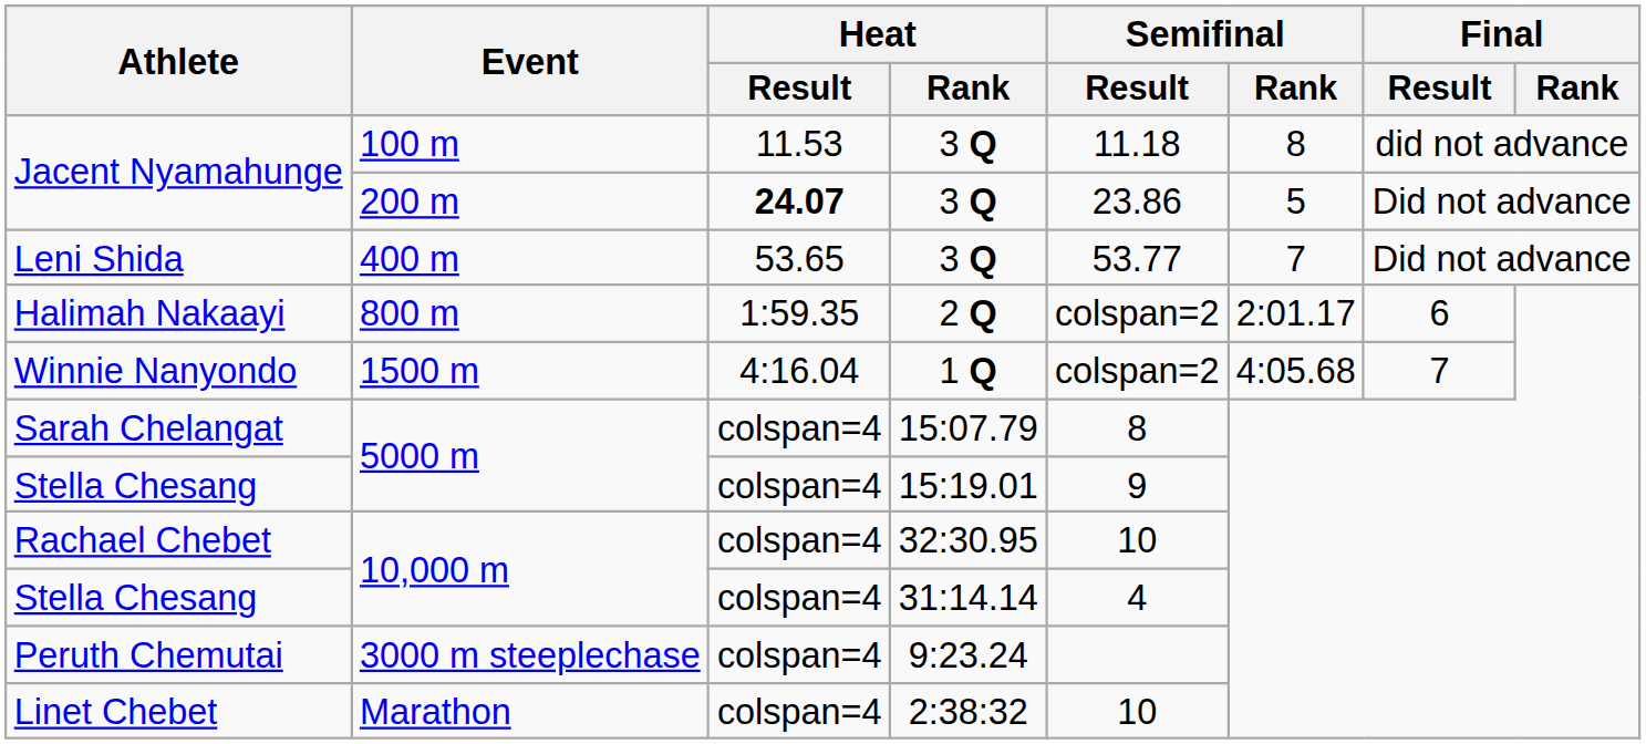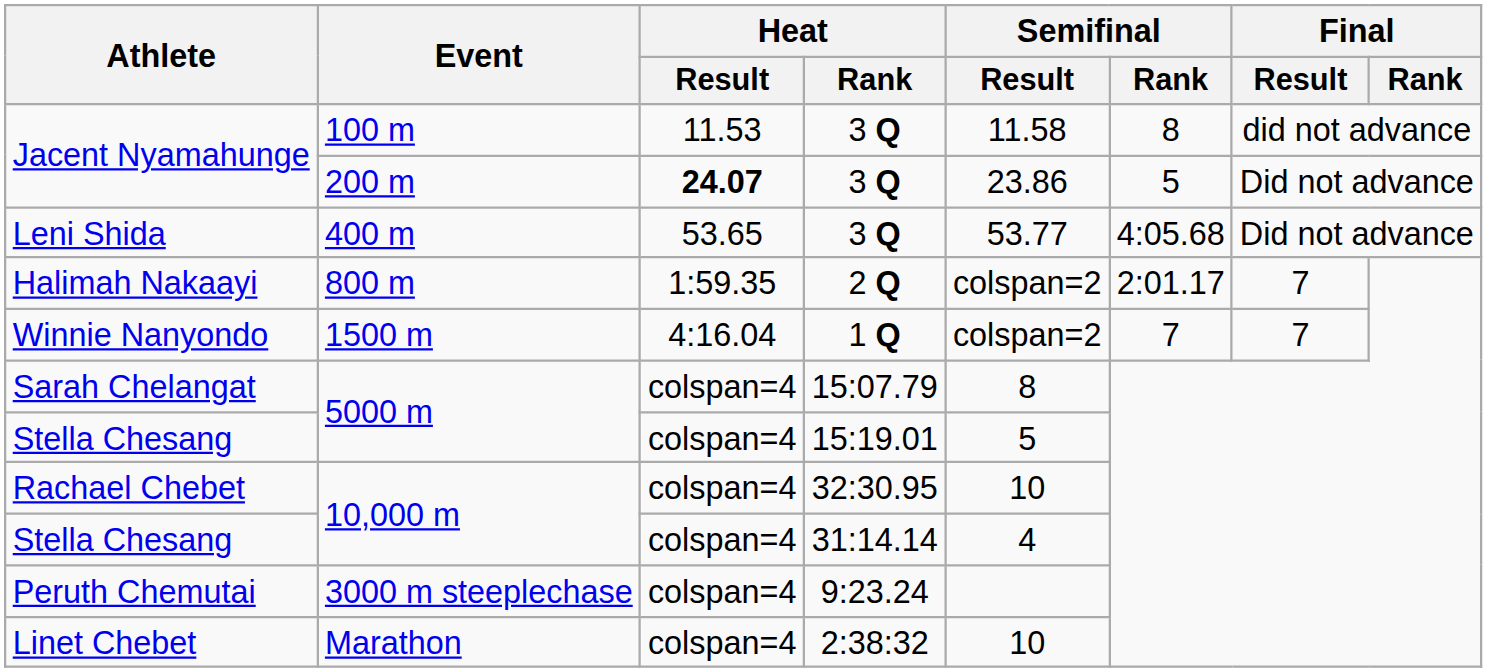Jacent Nyamahunge / 100 m | Semifinal / Result: 11.18 -> 11.58
Leni Shida | Semifinal / Rank: 7 -> 4:05.68
Halimah Nakaayi | Final / Result: 6 -> 7
Winnie Nanyondo | Semifinal / Rank: 4:05.68 -> 7
Stella Chesang / 5000 m | Semifinal / Result: 9 -> 5
